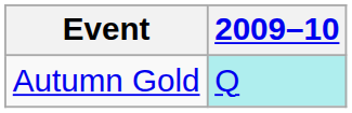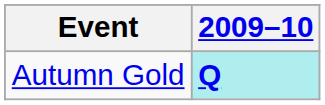Autumn Gold | 2009–10: normal -> bold
